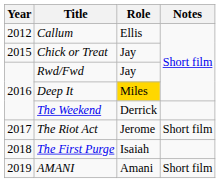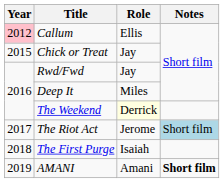Callum | Year: no background -> pink background
Deep It | Role: gold background -> no background
The Weekend | Role: no background -> lightyellow background
The Riot Act | Notes: no background -> lightblue background
AMANI | Notes: normal -> bold
